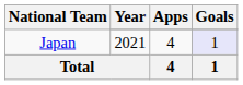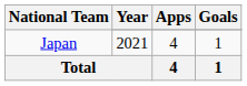2021 | Goals: lavender background -> no background
